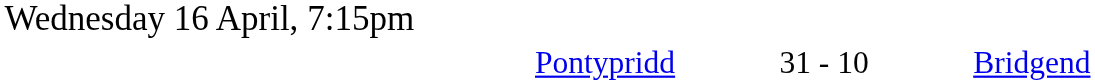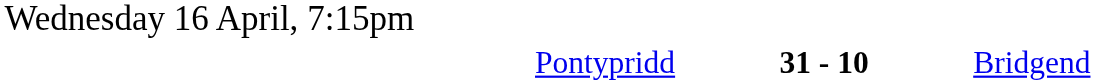Pontypridd | column 2: normal -> bold
